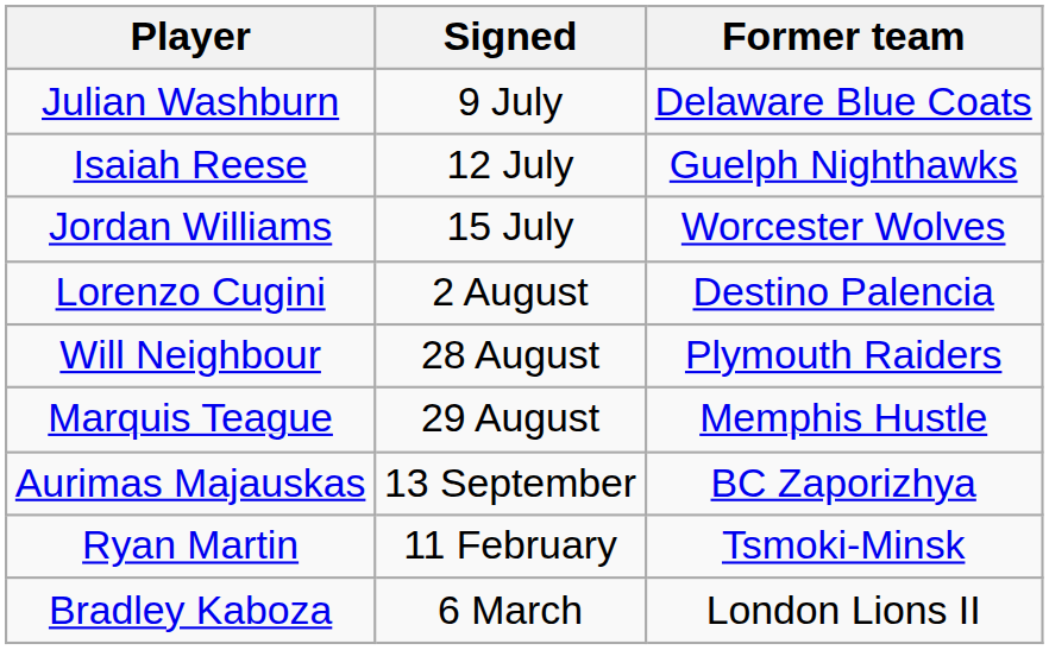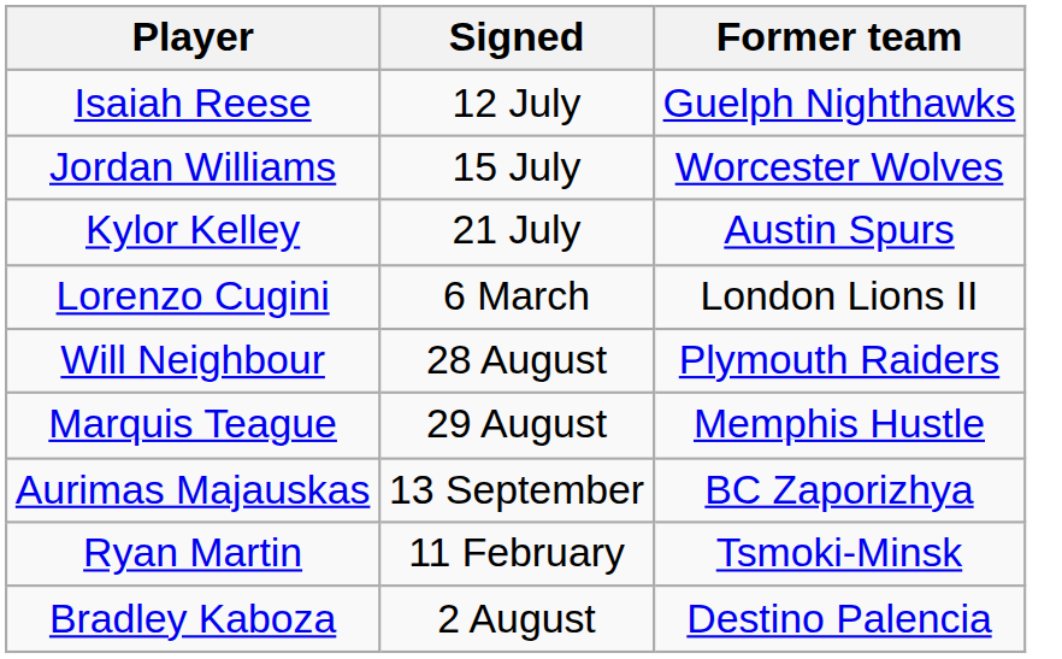- row: Julian Washburn | 9 July | Delaware Blue Coats
+ row: Kylor Kelley | 21 July | Austin Spurs
Lorenzo Cugini | Signed: 2 August -> 6 March
Lorenzo Cugini | Former team: Destino Palencia -> London Lions II
Bradley Kaboza | Signed: 6 March -> 2 August
Bradley Kaboza | Former team: London Lions II -> Destino Palencia
